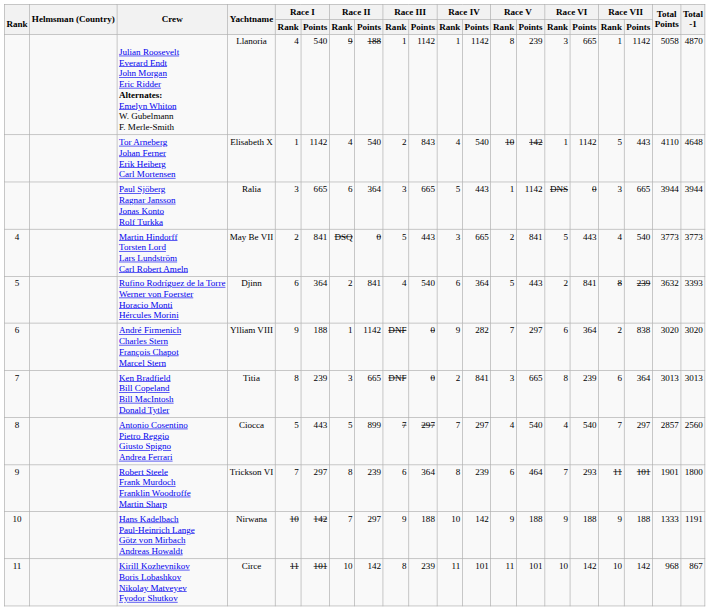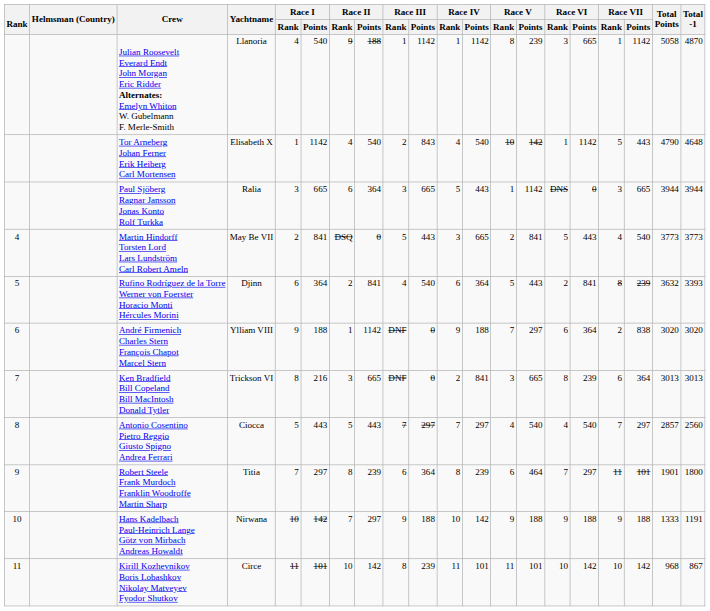Tor Arneberg Johan Ferner Erik Heiberg Carl Mortensen | Total Points: 4110 -> 4790
André Firmenich Charles Stern François Chapot Marcel Stern | Race IV / Points: 282 -> 188
Ken Bradfield Bill Copeland Bill MacIntosh Donald Tytler | Yachtname: Titia -> Trickson VI
Ken Bradfield Bill Copeland Bill MacIntosh Donald Tytler | Race I / Points: 239 -> 216
Antonio Cosentino Pietro Reggio Giusto Spigno Andrea Ferrari | Race II / Points: 899 -> 443
Robert Steele Frank Murdoch Franklin Woodroffe Martin Sharp | Yachtname: Trickson VI -> Titia
Robert Steele Frank Murdoch Franklin Woodroffe Martin Sharp | Race VI / Points: 293 -> 297
